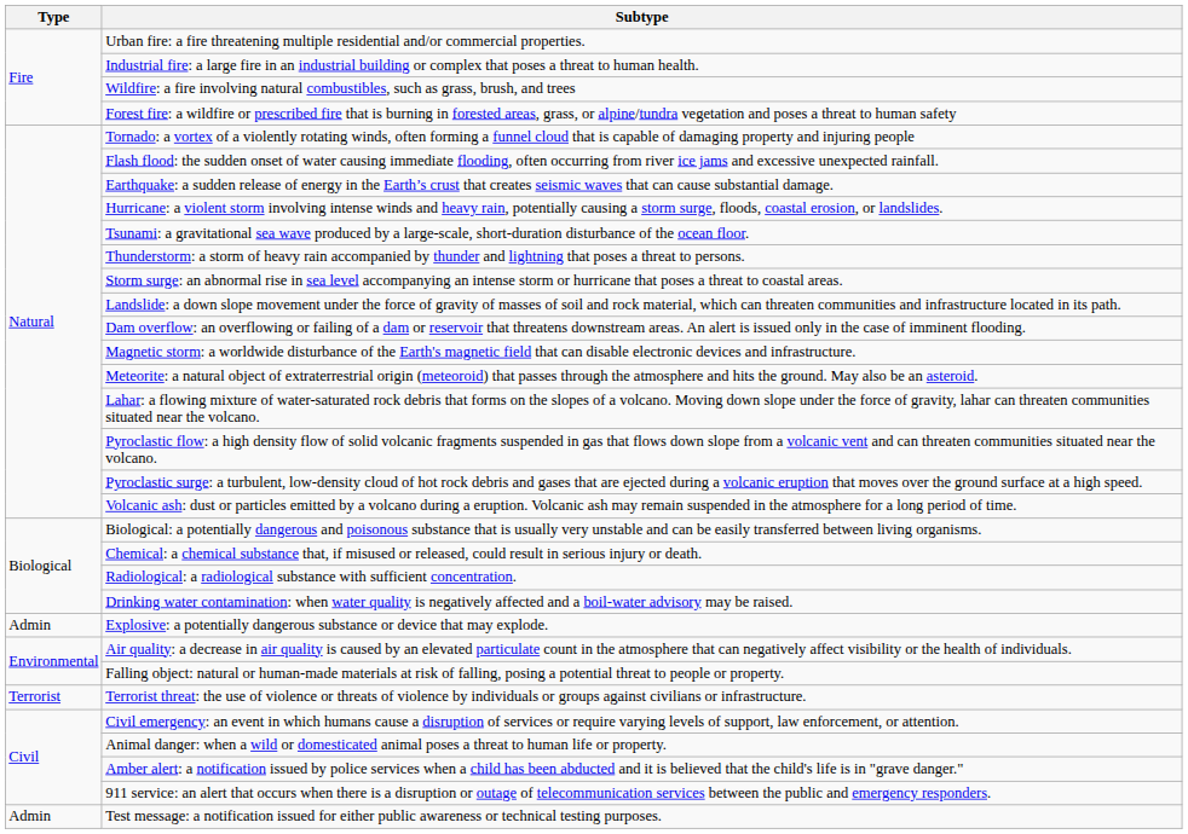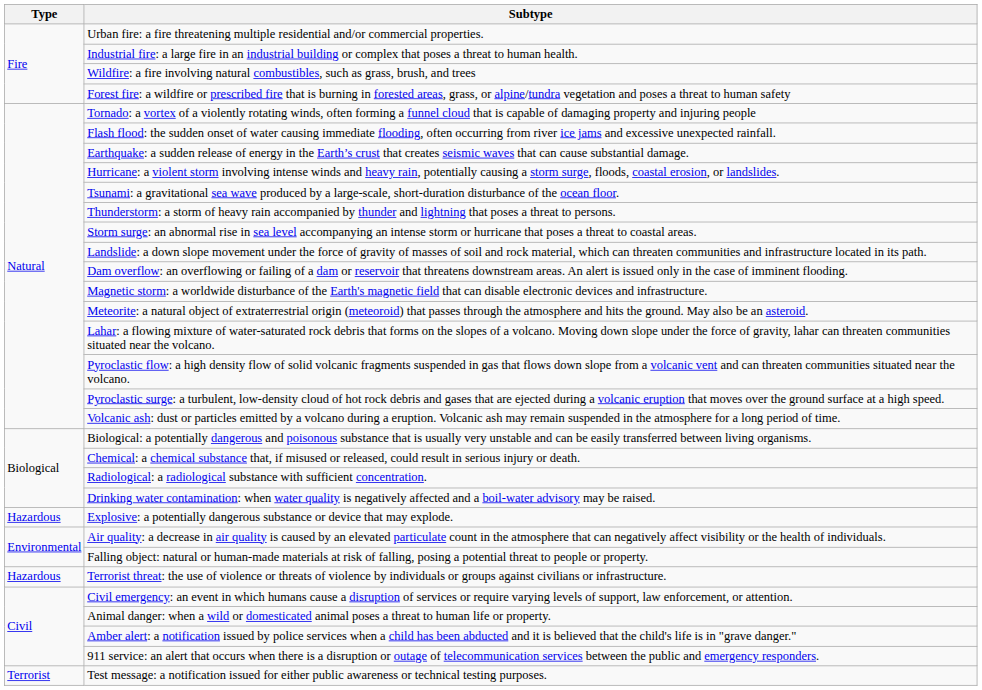row 25 | Type: Admin -> Hazardous
row 28 | Type: Terrorist -> Hazardous
row 33 | Type: Admin -> Terrorist
